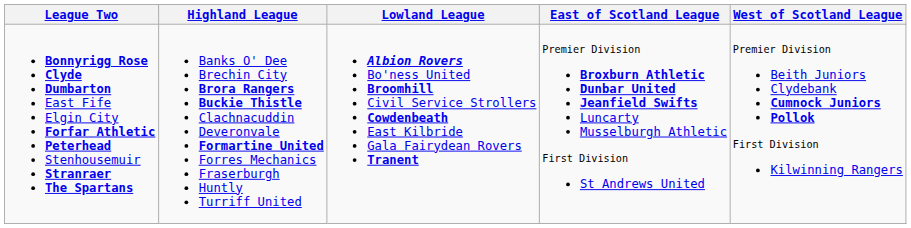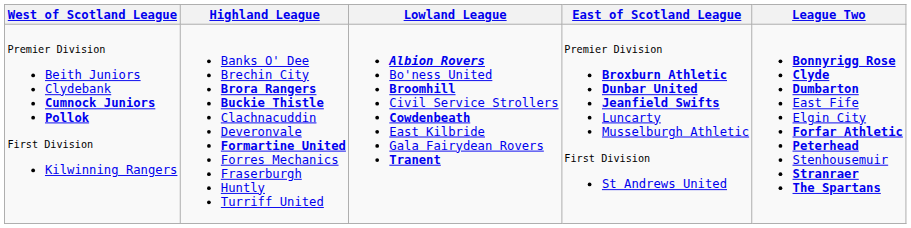columns swapped: League Two <-> West of Scotland League
